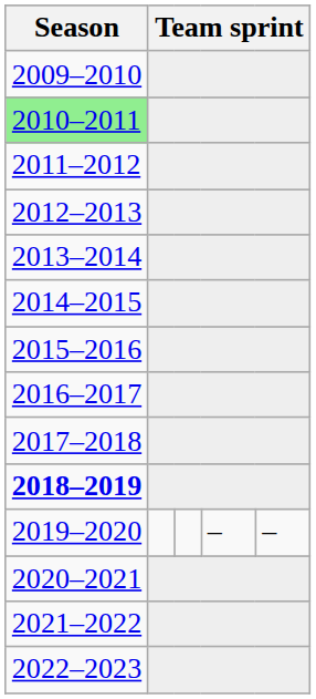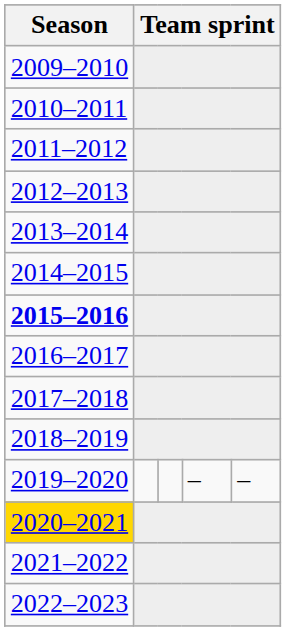2010–2011 | Season: lightgreen background -> no background
2015–2016 | Season: normal -> bold
2018–2019 | Season: bold -> normal
2020–2021 | Season: no background -> gold background
